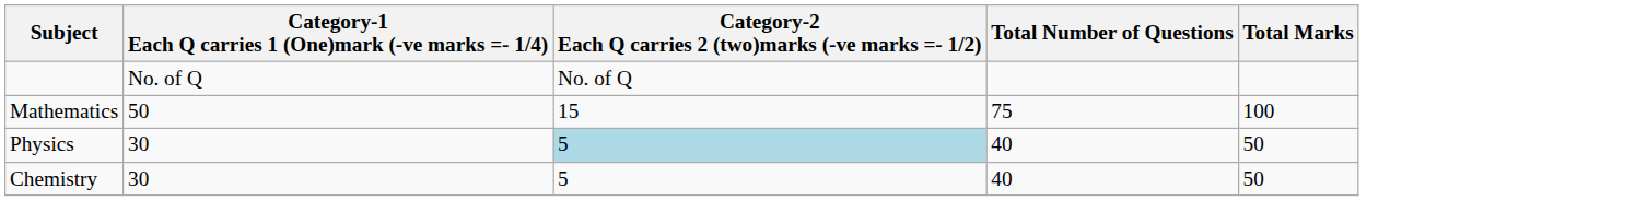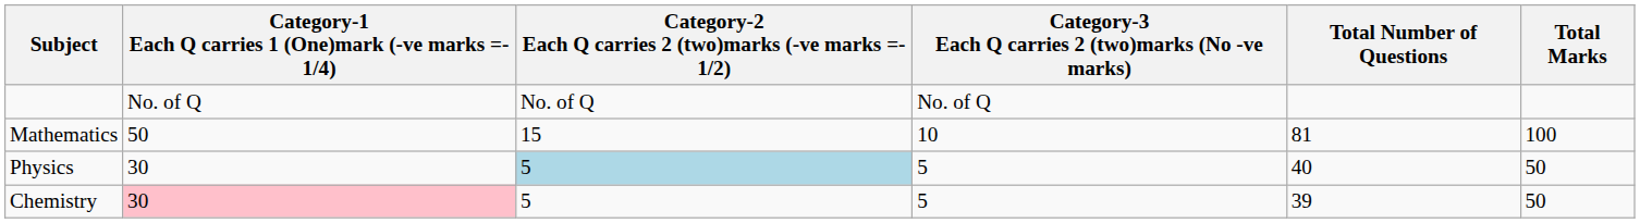+ column: Category-3 Each Q carries 2 (two)marks (No -ve marks) | No. of Q | 10 | 5 | 5
Mathematics | Total Number of Questions: 75 -> 81
Chemistry | Category-1 Each Q carries 1 (One)mark (-ve marks =- 1/4): no background -> pink background
Chemistry | Total Number of Questions: 40 -> 39
